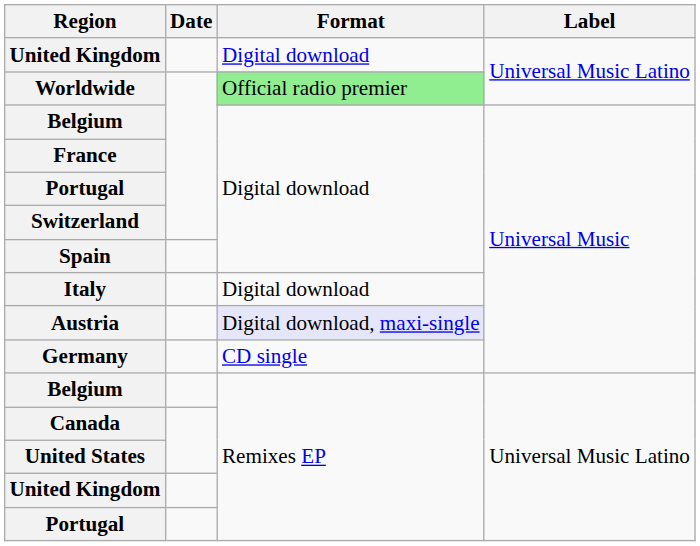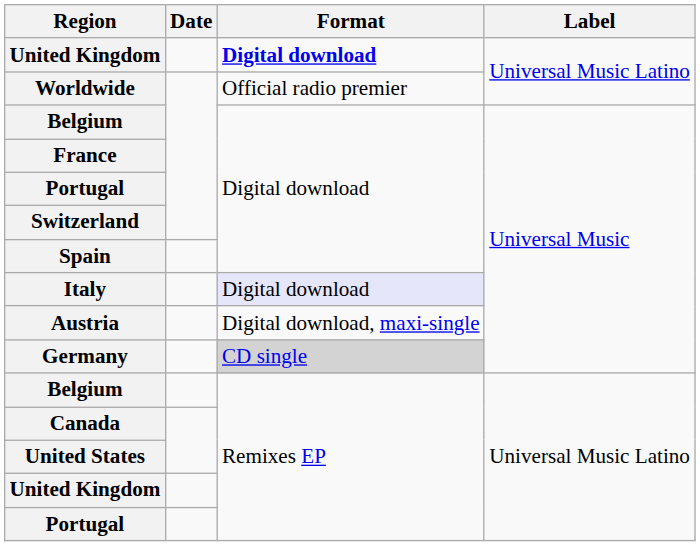United Kingdom / Digital download | Format: normal -> bold
Worldwide | Format: lightgreen background -> no background
Italy | Format: no background -> lavender background
Austria | Format: lavender background -> no background
Germany | Format: no background -> lightgrey background
